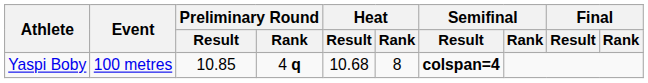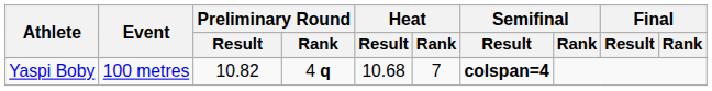Yaspi Boby | Preliminary Round / Result: 10.85 -> 10.82
Yaspi Boby | Heat / Rank: 8 -> 7
